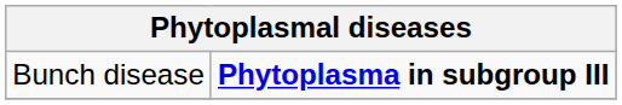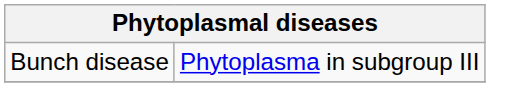Bunch disease | column 2: bold -> normal
